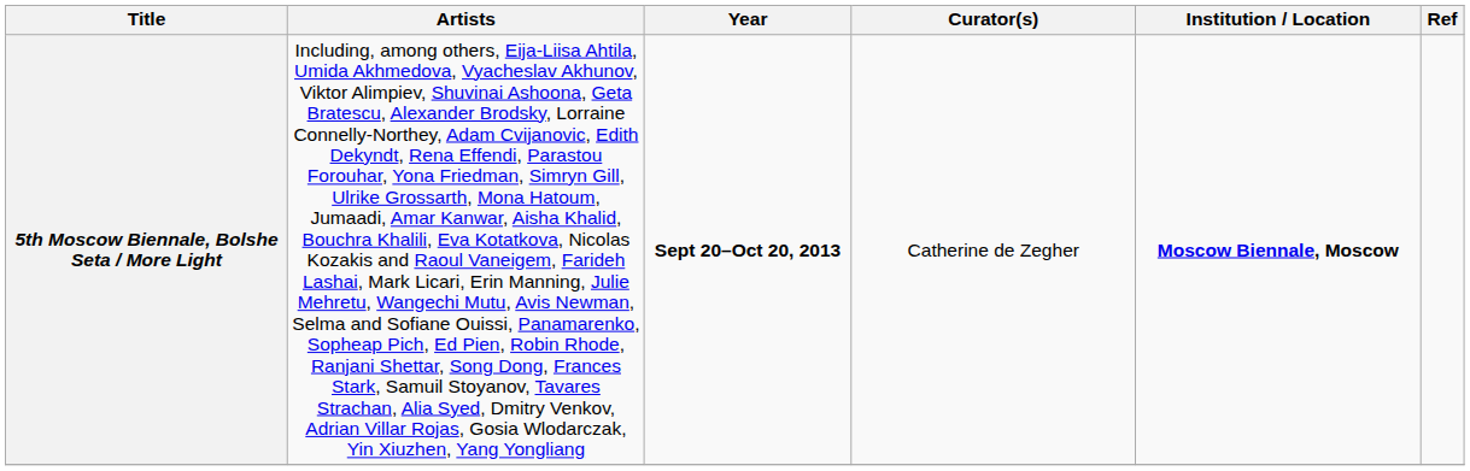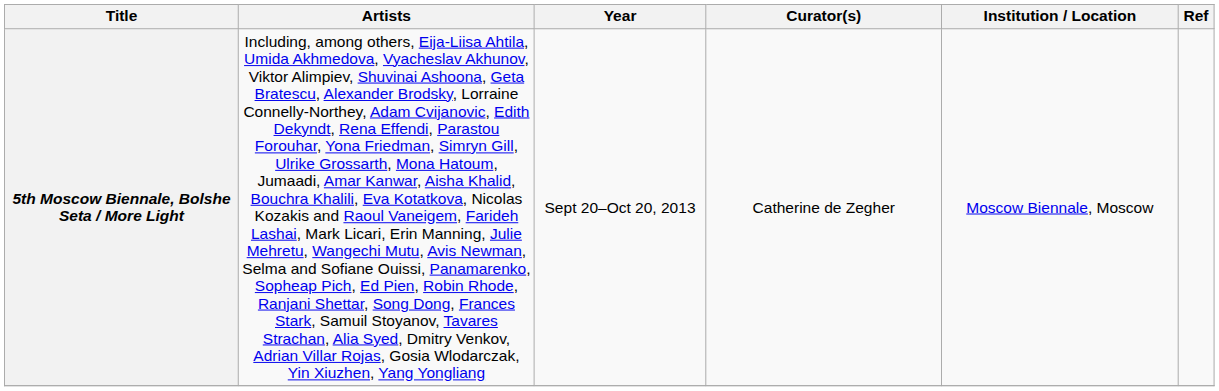5th Moscow Biennale, Bolshe Seta / More Light | Year: bold -> normal
5th Moscow Biennale, Bolshe Seta / More Light | Institution / Location: bold -> normal
